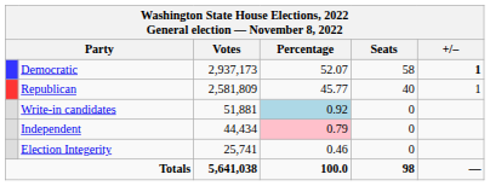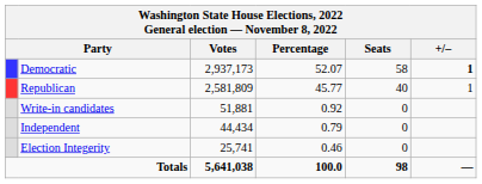Write-in candidates | Percentage: lightblue background -> no background
Independent | Percentage: pink background -> no background
